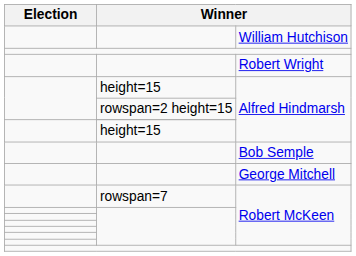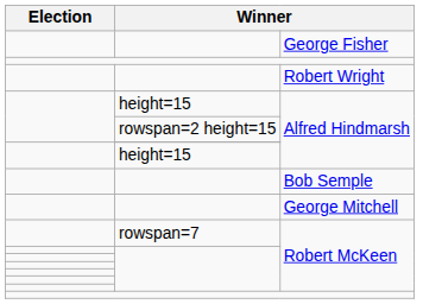- row: William Hutchison
+ row: George Fisher
